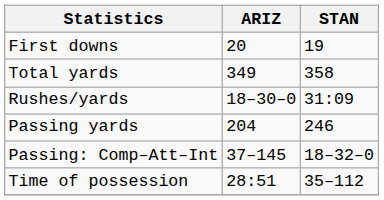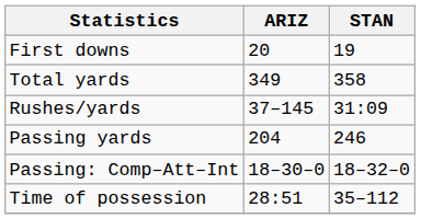Rushes/yards | ARIZ: 18–30–0 -> 37–145
Passing: Comp–Att–Int | ARIZ: 37–145 -> 18–30–0
